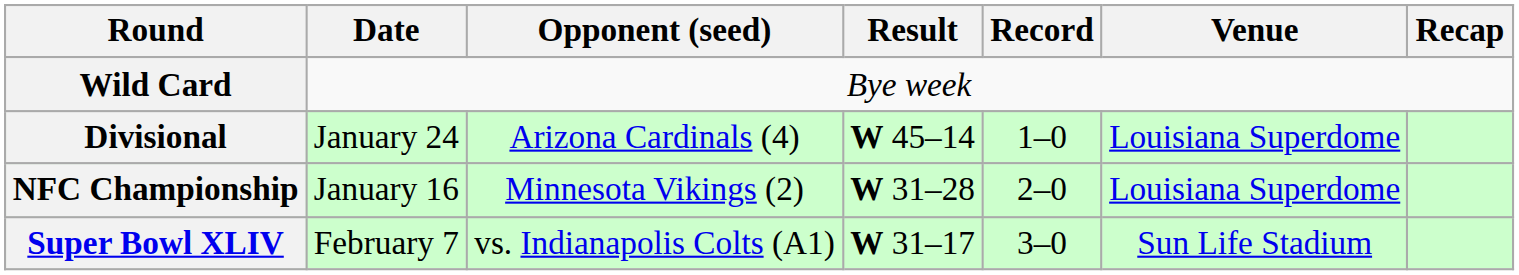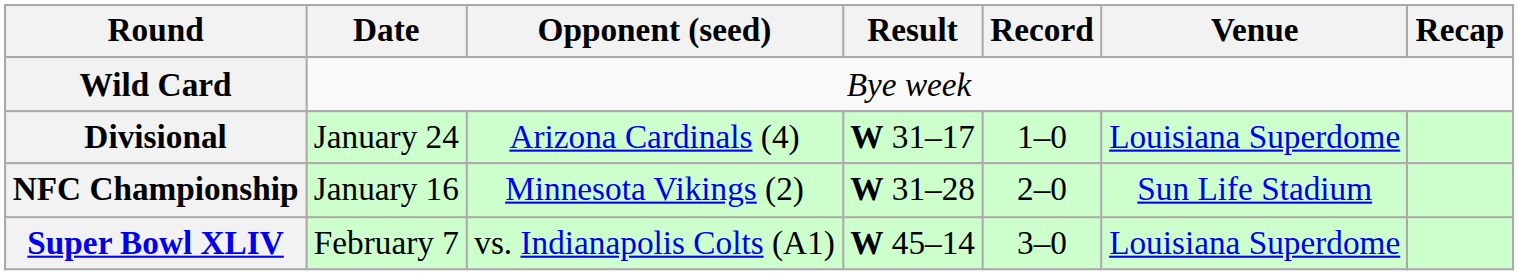Divisional | Result: W 45–14 -> W 31–17
NFC Championship | Venue: Louisiana Superdome -> Sun Life Stadium
Super Bowl XLIV | Result: W 31–17 -> W 45–14
Super Bowl XLIV | Venue: Sun Life Stadium -> Louisiana Superdome
